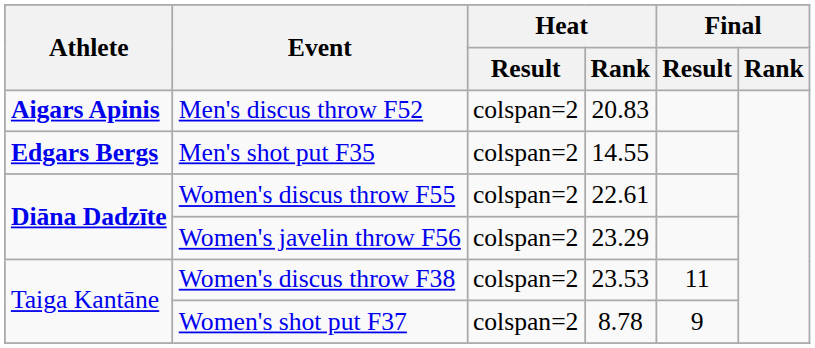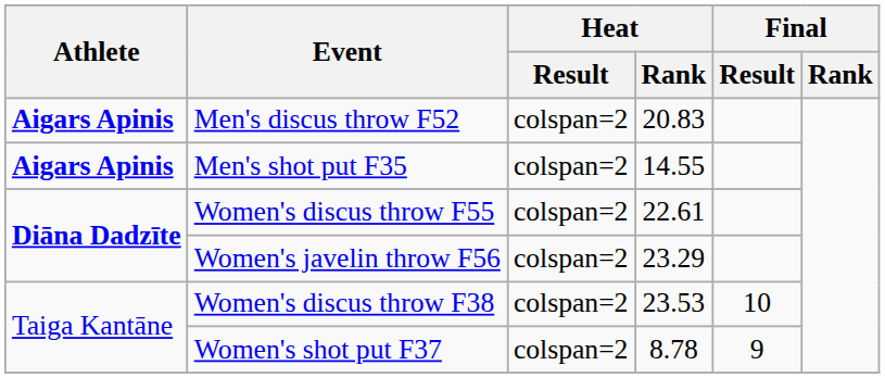Men's shot put F35 | Athlete: Edgars Bergs -> Aigars Apinis
Women's discus throw F38 | Final / Result: 11 -> 10
